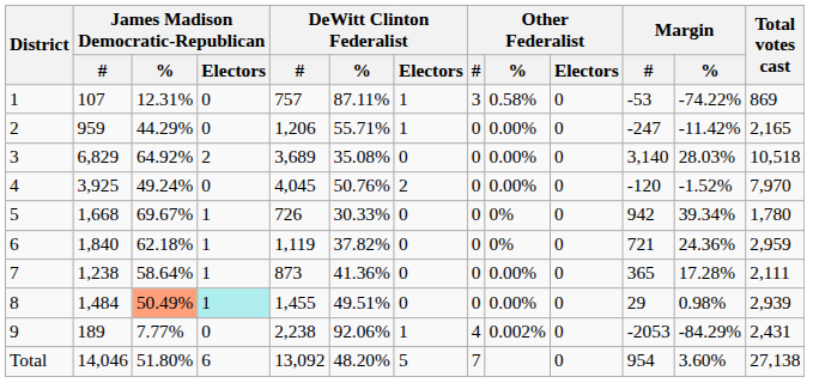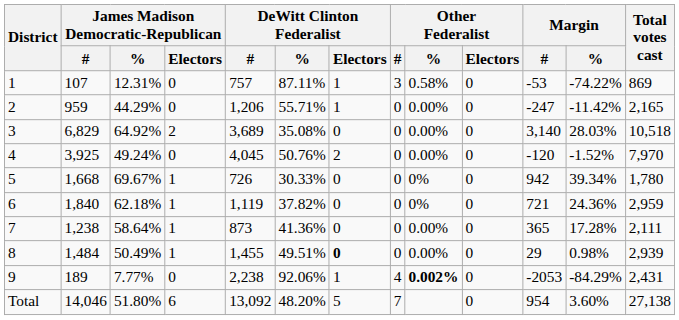8 | James Madison Democratic-Republican / %: lightsalmon background -> no background
8 | James Madison Democratic-Republican / Electors: paleturquoise background -> no background
8 | DeWitt Clinton Federalist / Electors: normal -> bold
9 | Other Federalist / %: normal -> bold
